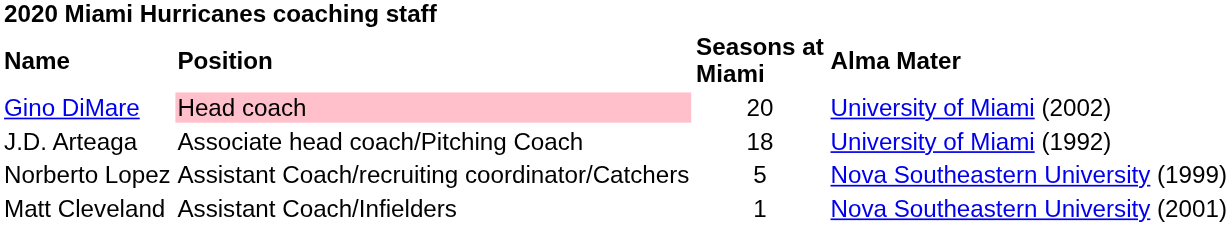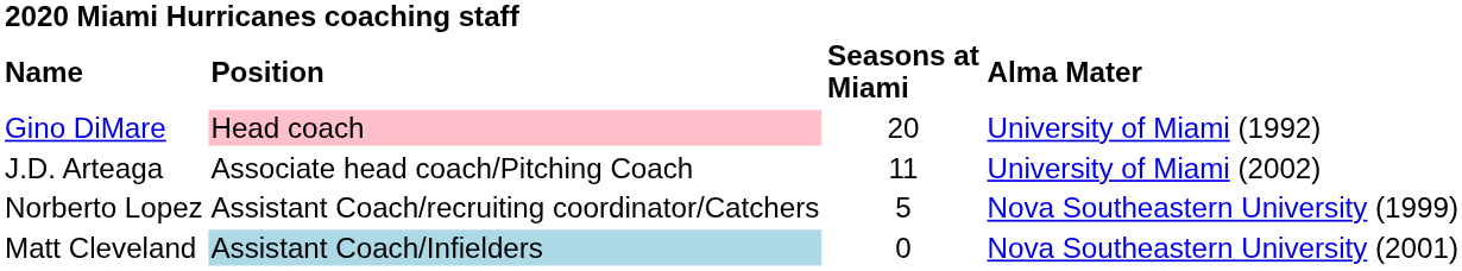Gino DiMare | Alma Mater: University of Miami (2002) -> University of Miami (1992)
J.D. Arteaga | Seasons at Miami: 18 -> 11
J.D. Arteaga | Alma Mater: University of Miami (1992) -> University of Miami (2002)
Matt Cleveland | Position: no background -> lightblue background
Matt Cleveland | Seasons at Miami: 1 -> 0
